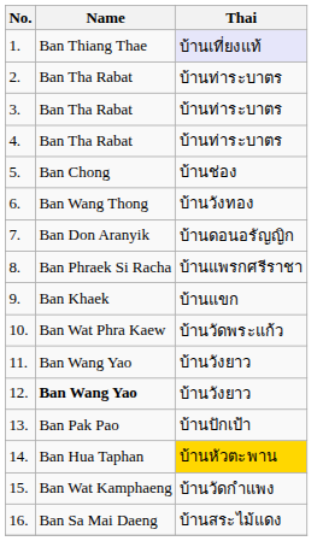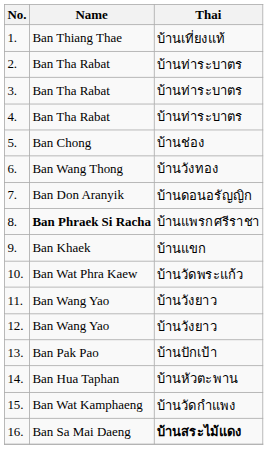1. | Thai: lavender background -> no background
8. | Name: normal -> bold
12. | Name: bold -> normal
14. | Thai: gold background -> no background
16. | Thai: normal -> bold
